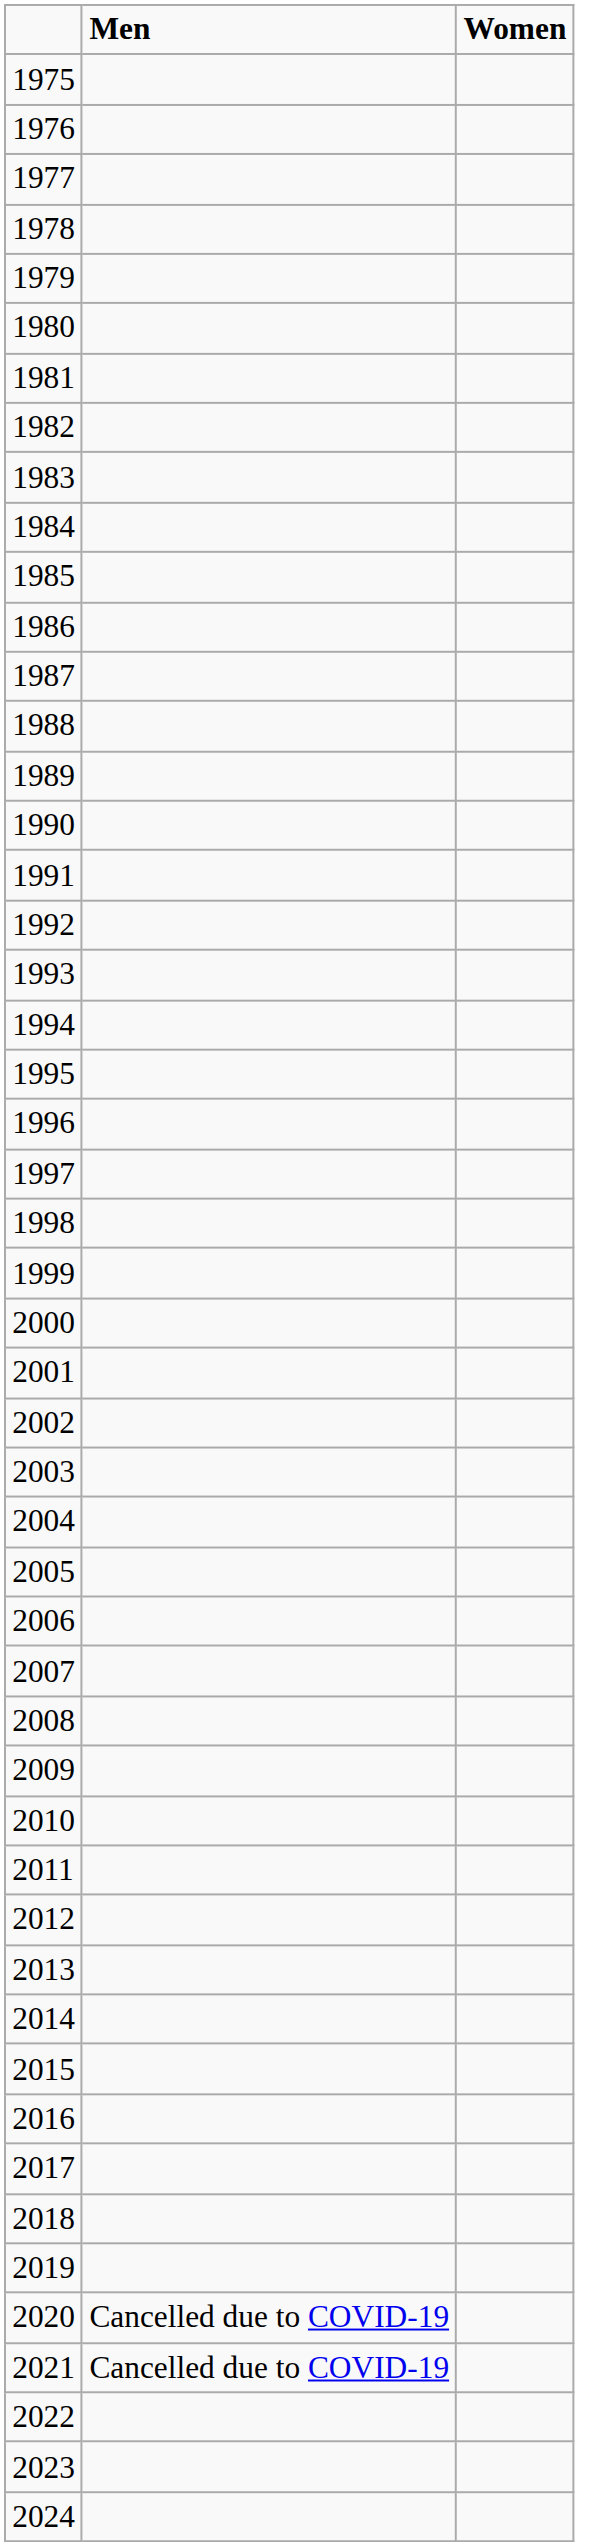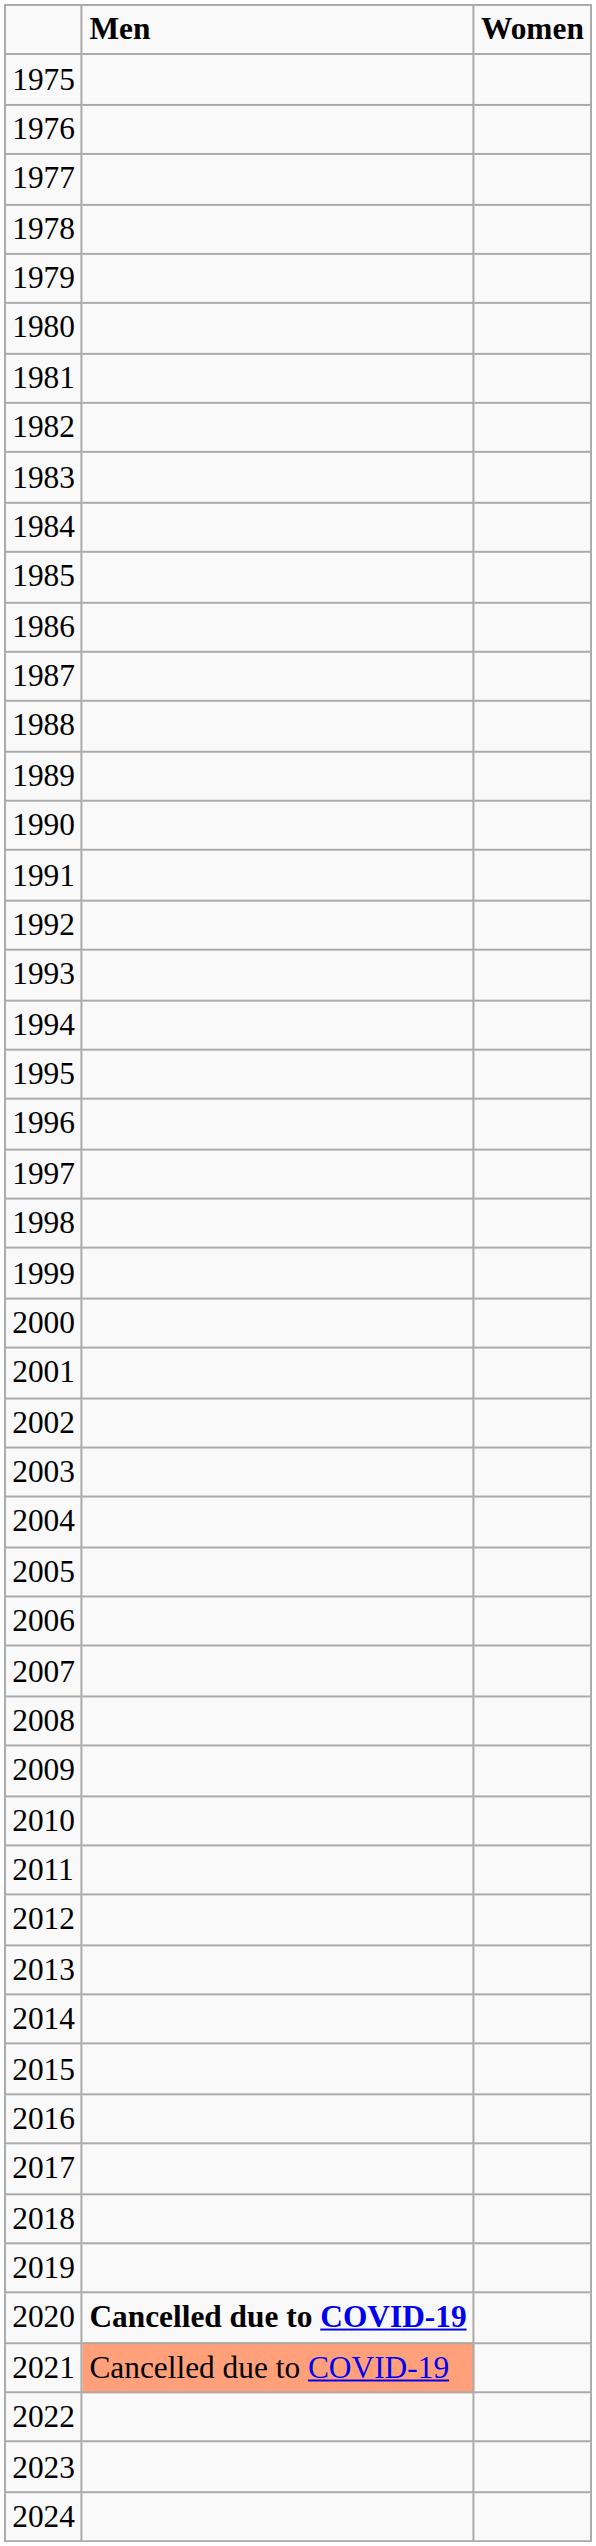2020 | Men: normal -> bold
2021 | Men: no background -> lightsalmon background
